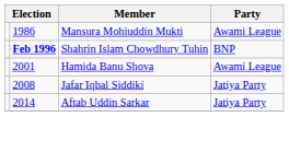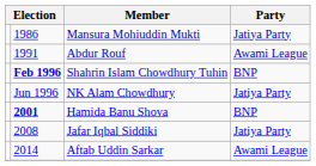Mansura Mohiuddin Mukti | Party: Awami League -> Jatiya Party
+ row: 1991 | Abdur Rouf | Awami League
+ row: Jun 1996 | NK Alam Chowdhury | Jatiya Party
Hamida Banu Shova | column 2: normal -> bold
Hamida Banu Shova | Party: Awami League -> BNP
Aftab Uddin Sarkar | Party: Jatiya Party -> Awami League
